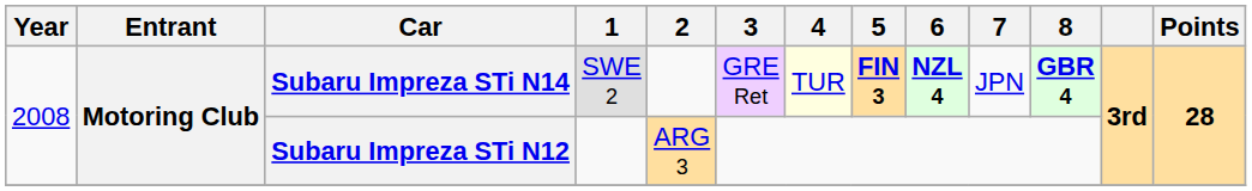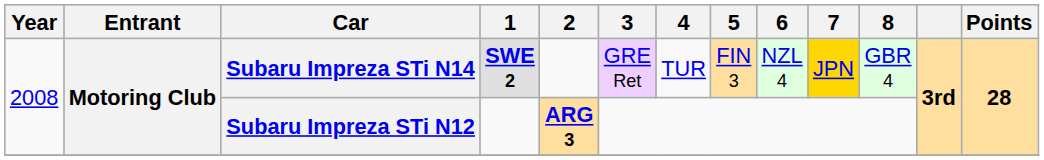Subaru Impreza STi N14 | 1: normal -> bold
Subaru Impreza STi N14 | 4: lightyellow background -> no background
Subaru Impreza STi N14 | 5: bold -> normal
Subaru Impreza STi N14 | 6: bold -> normal
Subaru Impreza STi N14 | 7: no background -> gold background
Subaru Impreza STi N14 | 8: bold -> normal
Subaru Impreza STi N12 | 2: normal -> bold
